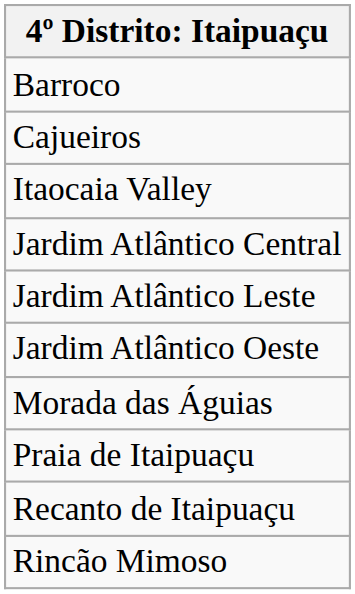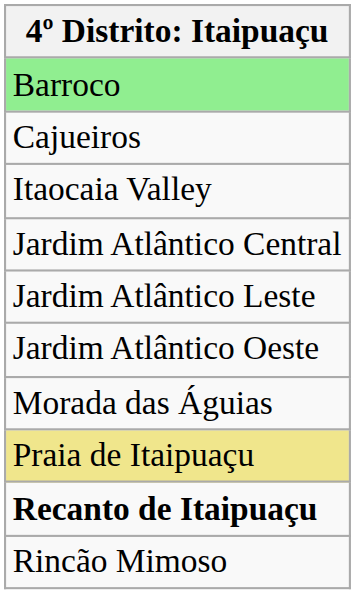row 2 | column 1: no background -> lightgreen background
row 9 | column 1: no background -> khaki background
row 10 | column 1: normal -> bold
